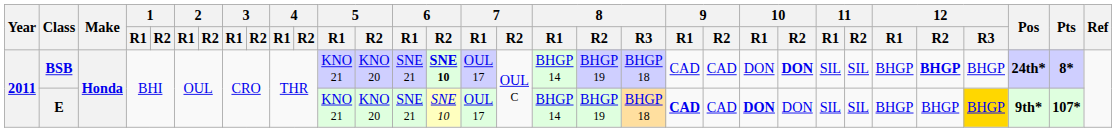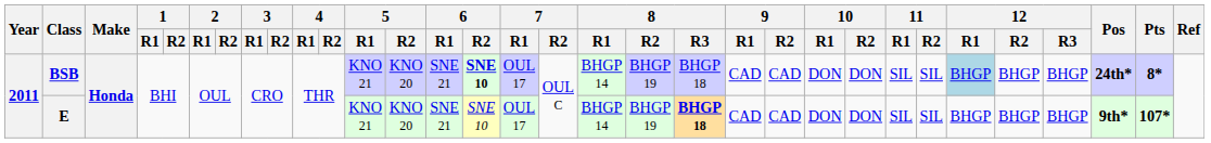BSB | 10 / R2: bold -> normal
BSB | 12 / R1: no background -> lightblue background
BSB | 12 / R2: bold -> normal
E | 8 / R3: normal -> bold
E | 9 / R1: bold -> normal
E | 10 / R1: bold -> normal
E | 12 / R3: gold background -> no background
